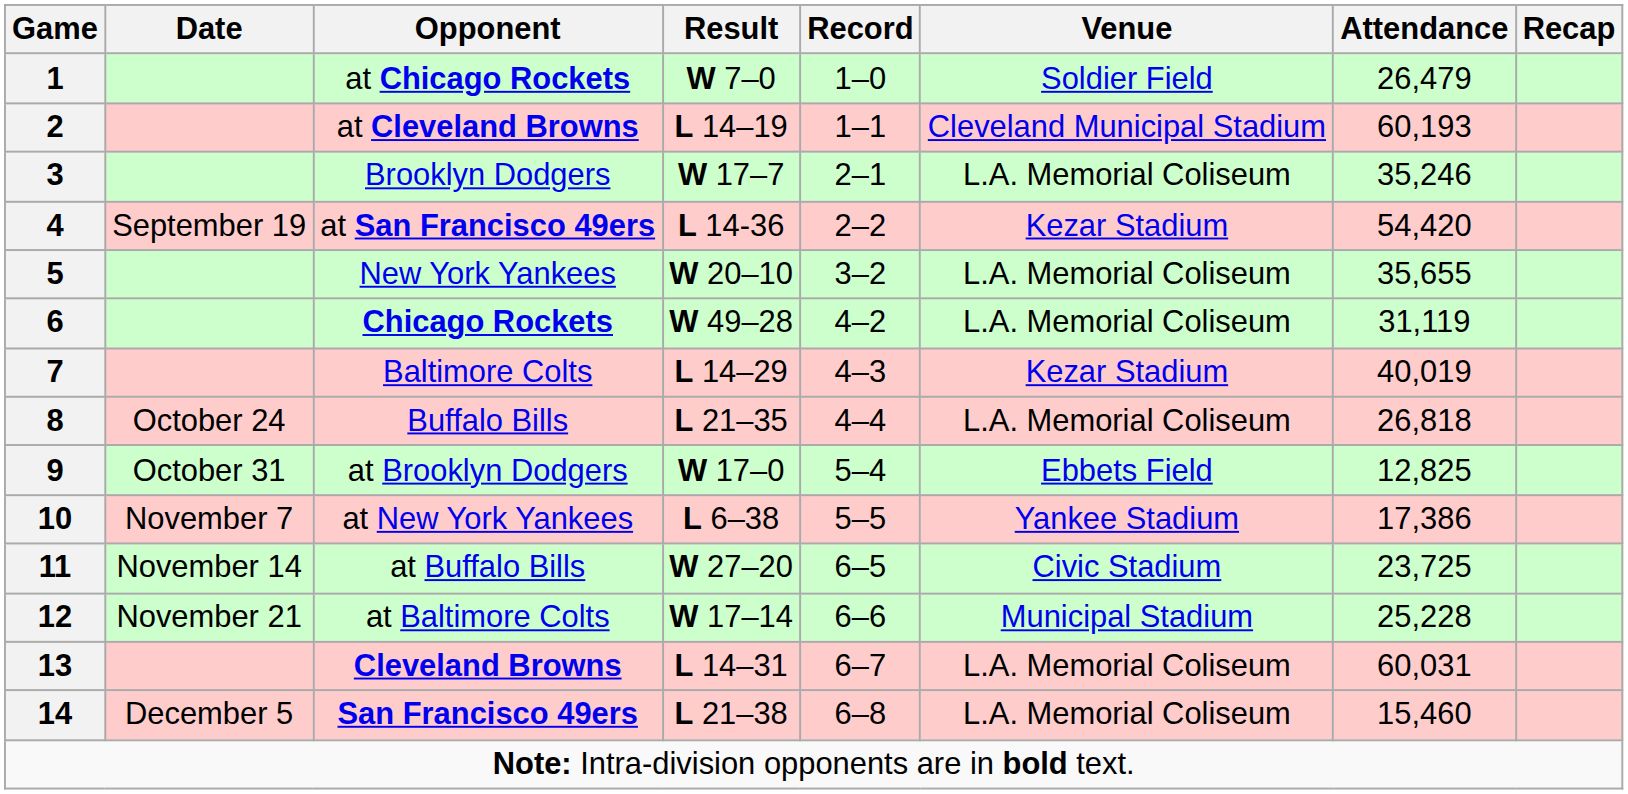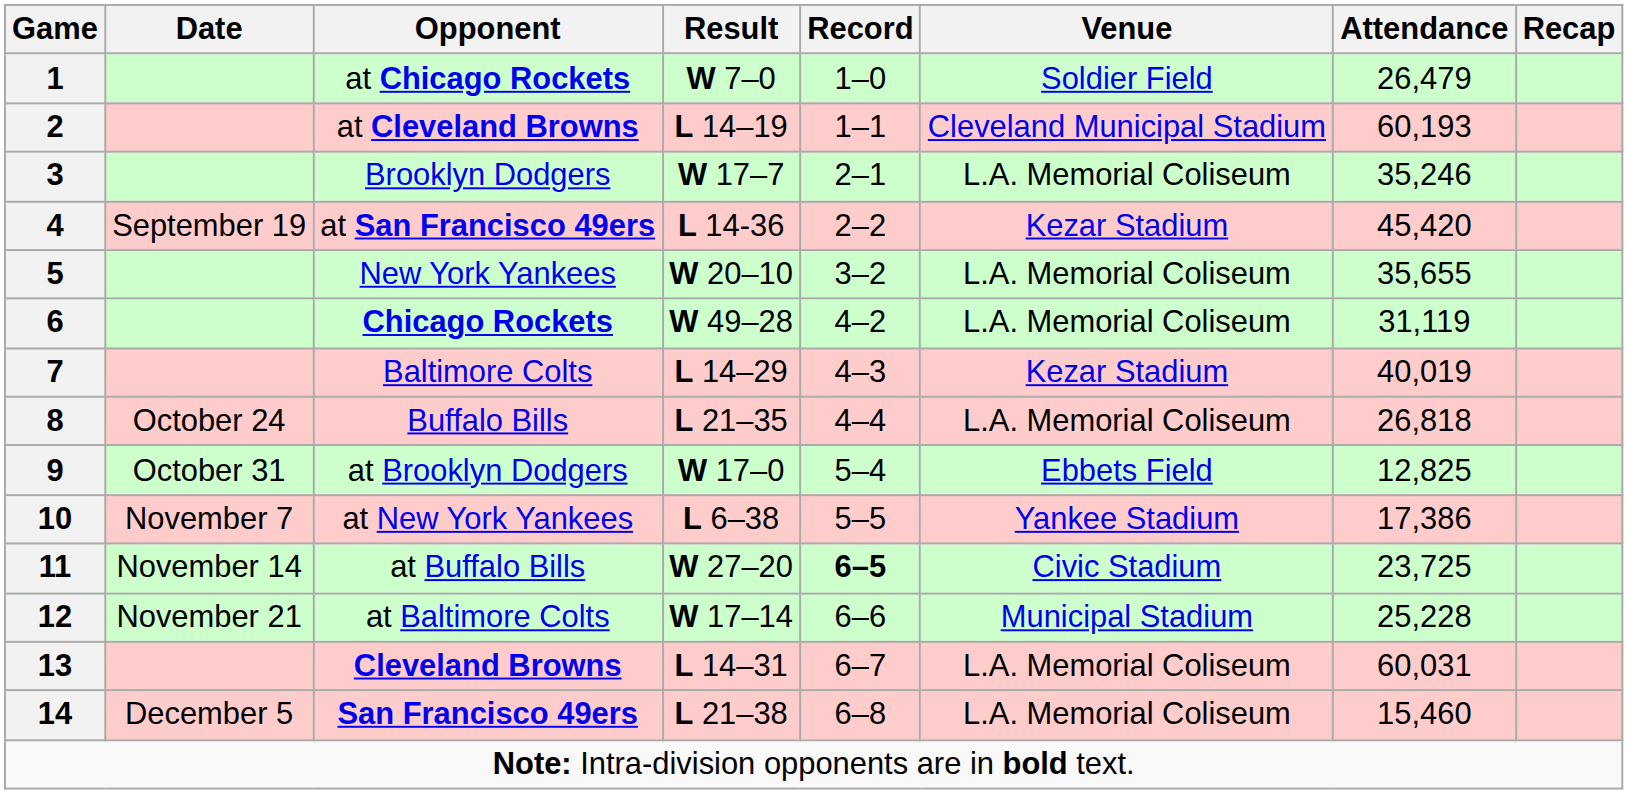4 | Attendance: 54,420 -> 45,420
11 | Record: normal -> bold
